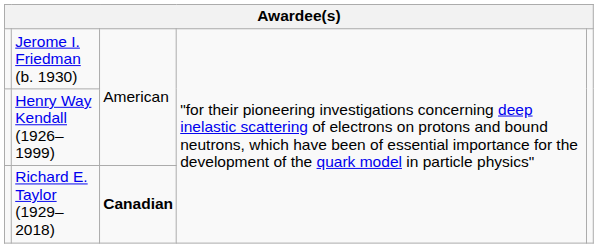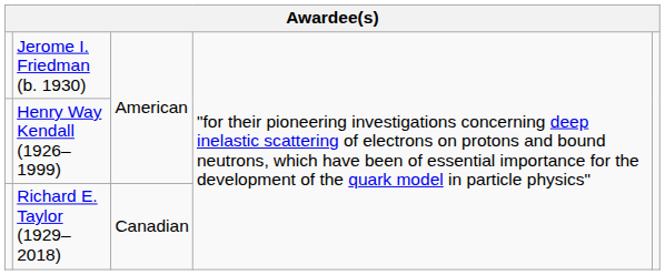Richard E. Taylor (1929–2018) | column 3: bold -> normal
